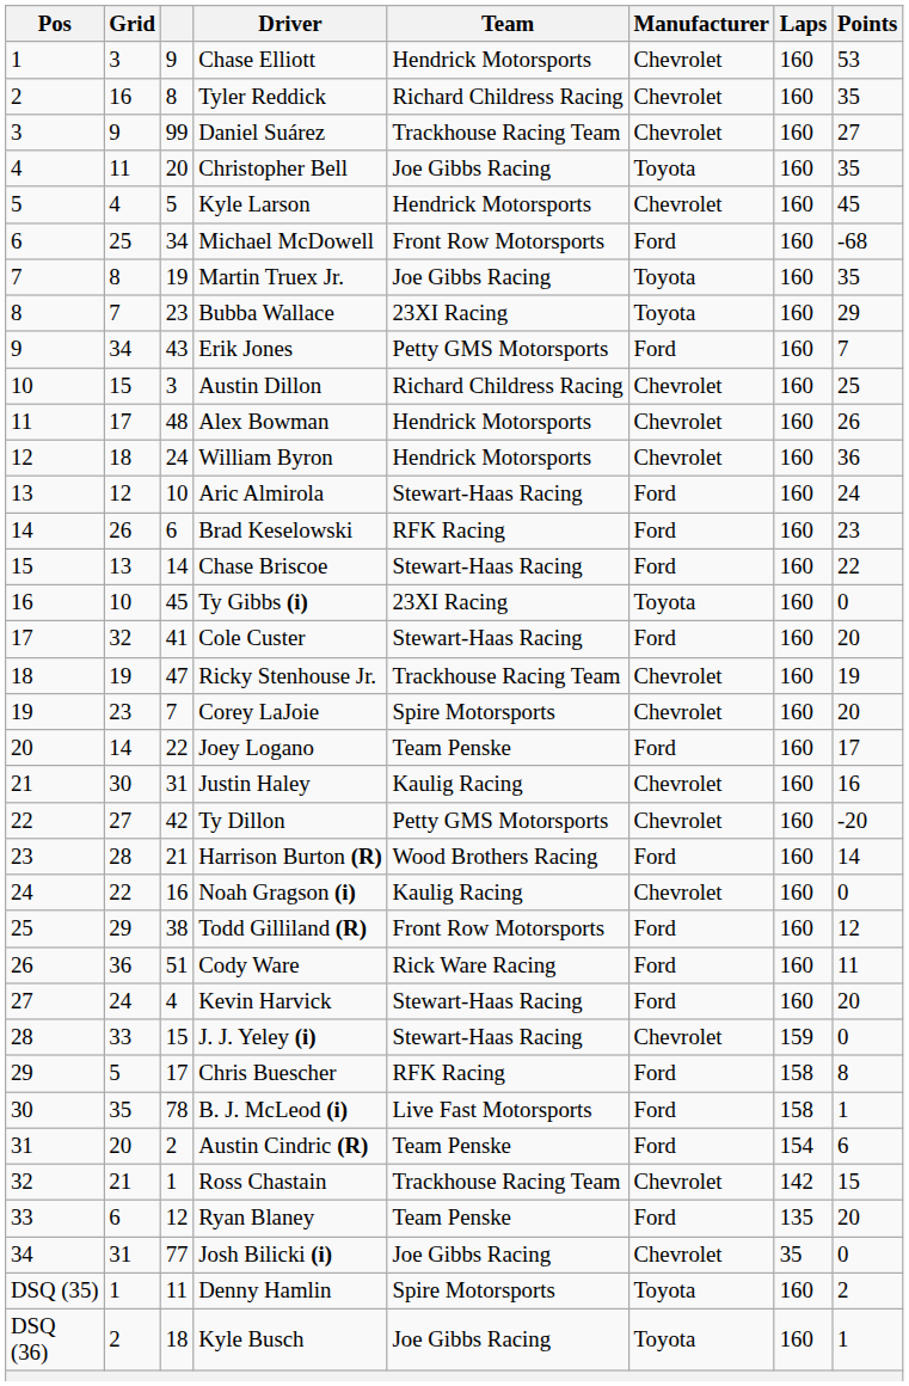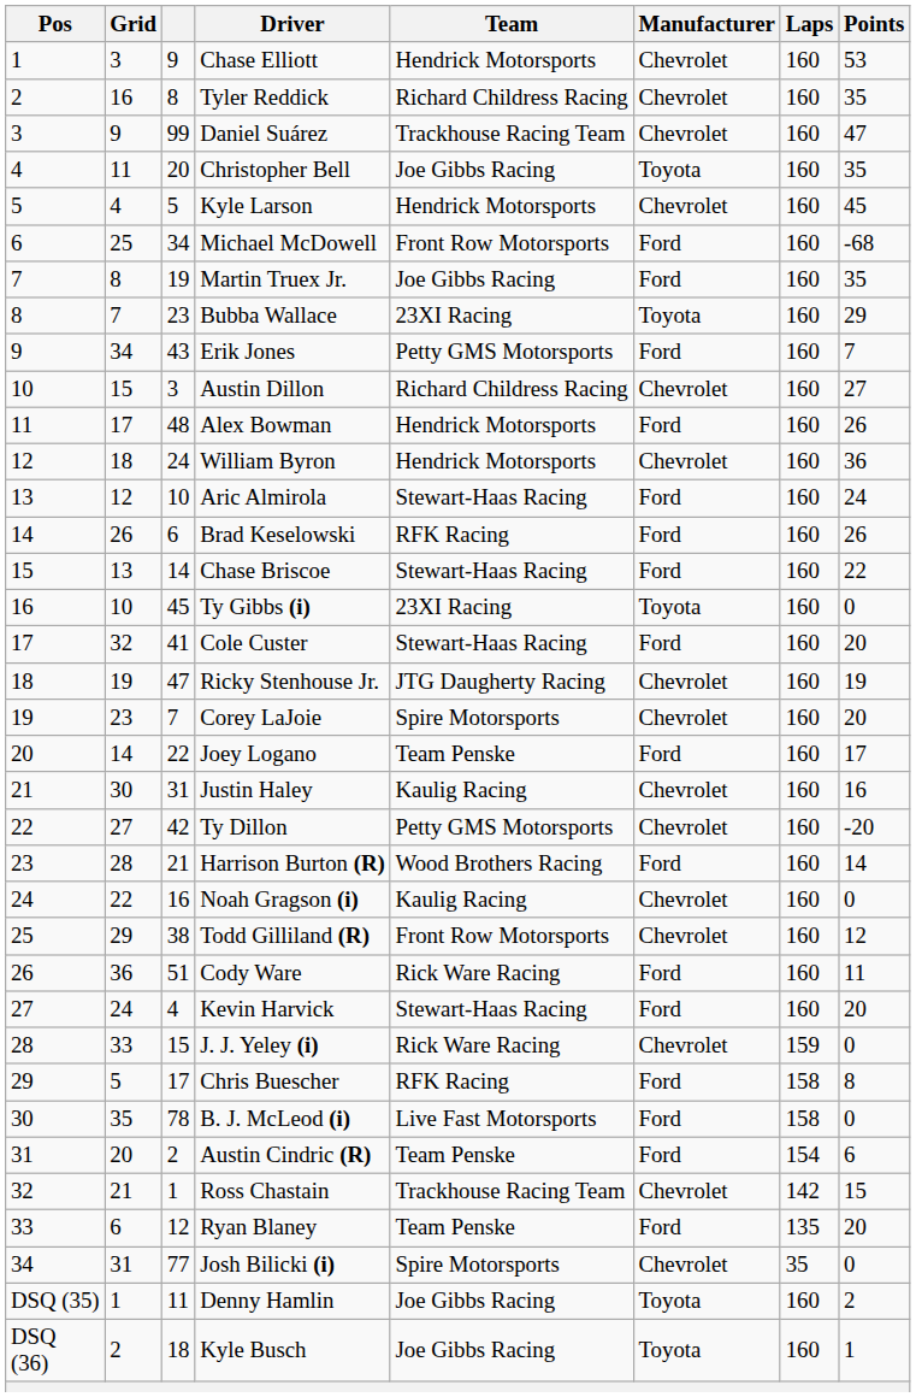Daniel Suárez | Points: 27 -> 47
Martin Truex Jr. | Manufacturer: Toyota -> Ford
Austin Dillon | Points: 25 -> 27
Alex Bowman | Manufacturer: Chevrolet -> Ford
Brad Keselowski | Points: 23 -> 26
Ricky Stenhouse Jr. | Team: Trackhouse Racing Team -> JTG Daugherty Racing
Todd Gilliland (R) | Manufacturer: Ford -> Chevrolet
J. J. Yeley (i) | Team: Stewart-Haas Racing -> Rick Ware Racing
B. J. McLeod (i) | Points: 1 -> 0
Josh Bilicki (i) | Team: Joe Gibbs Racing -> Spire Motorsports
Denny Hamlin | Team: Spire Motorsports -> Joe Gibbs Racing
